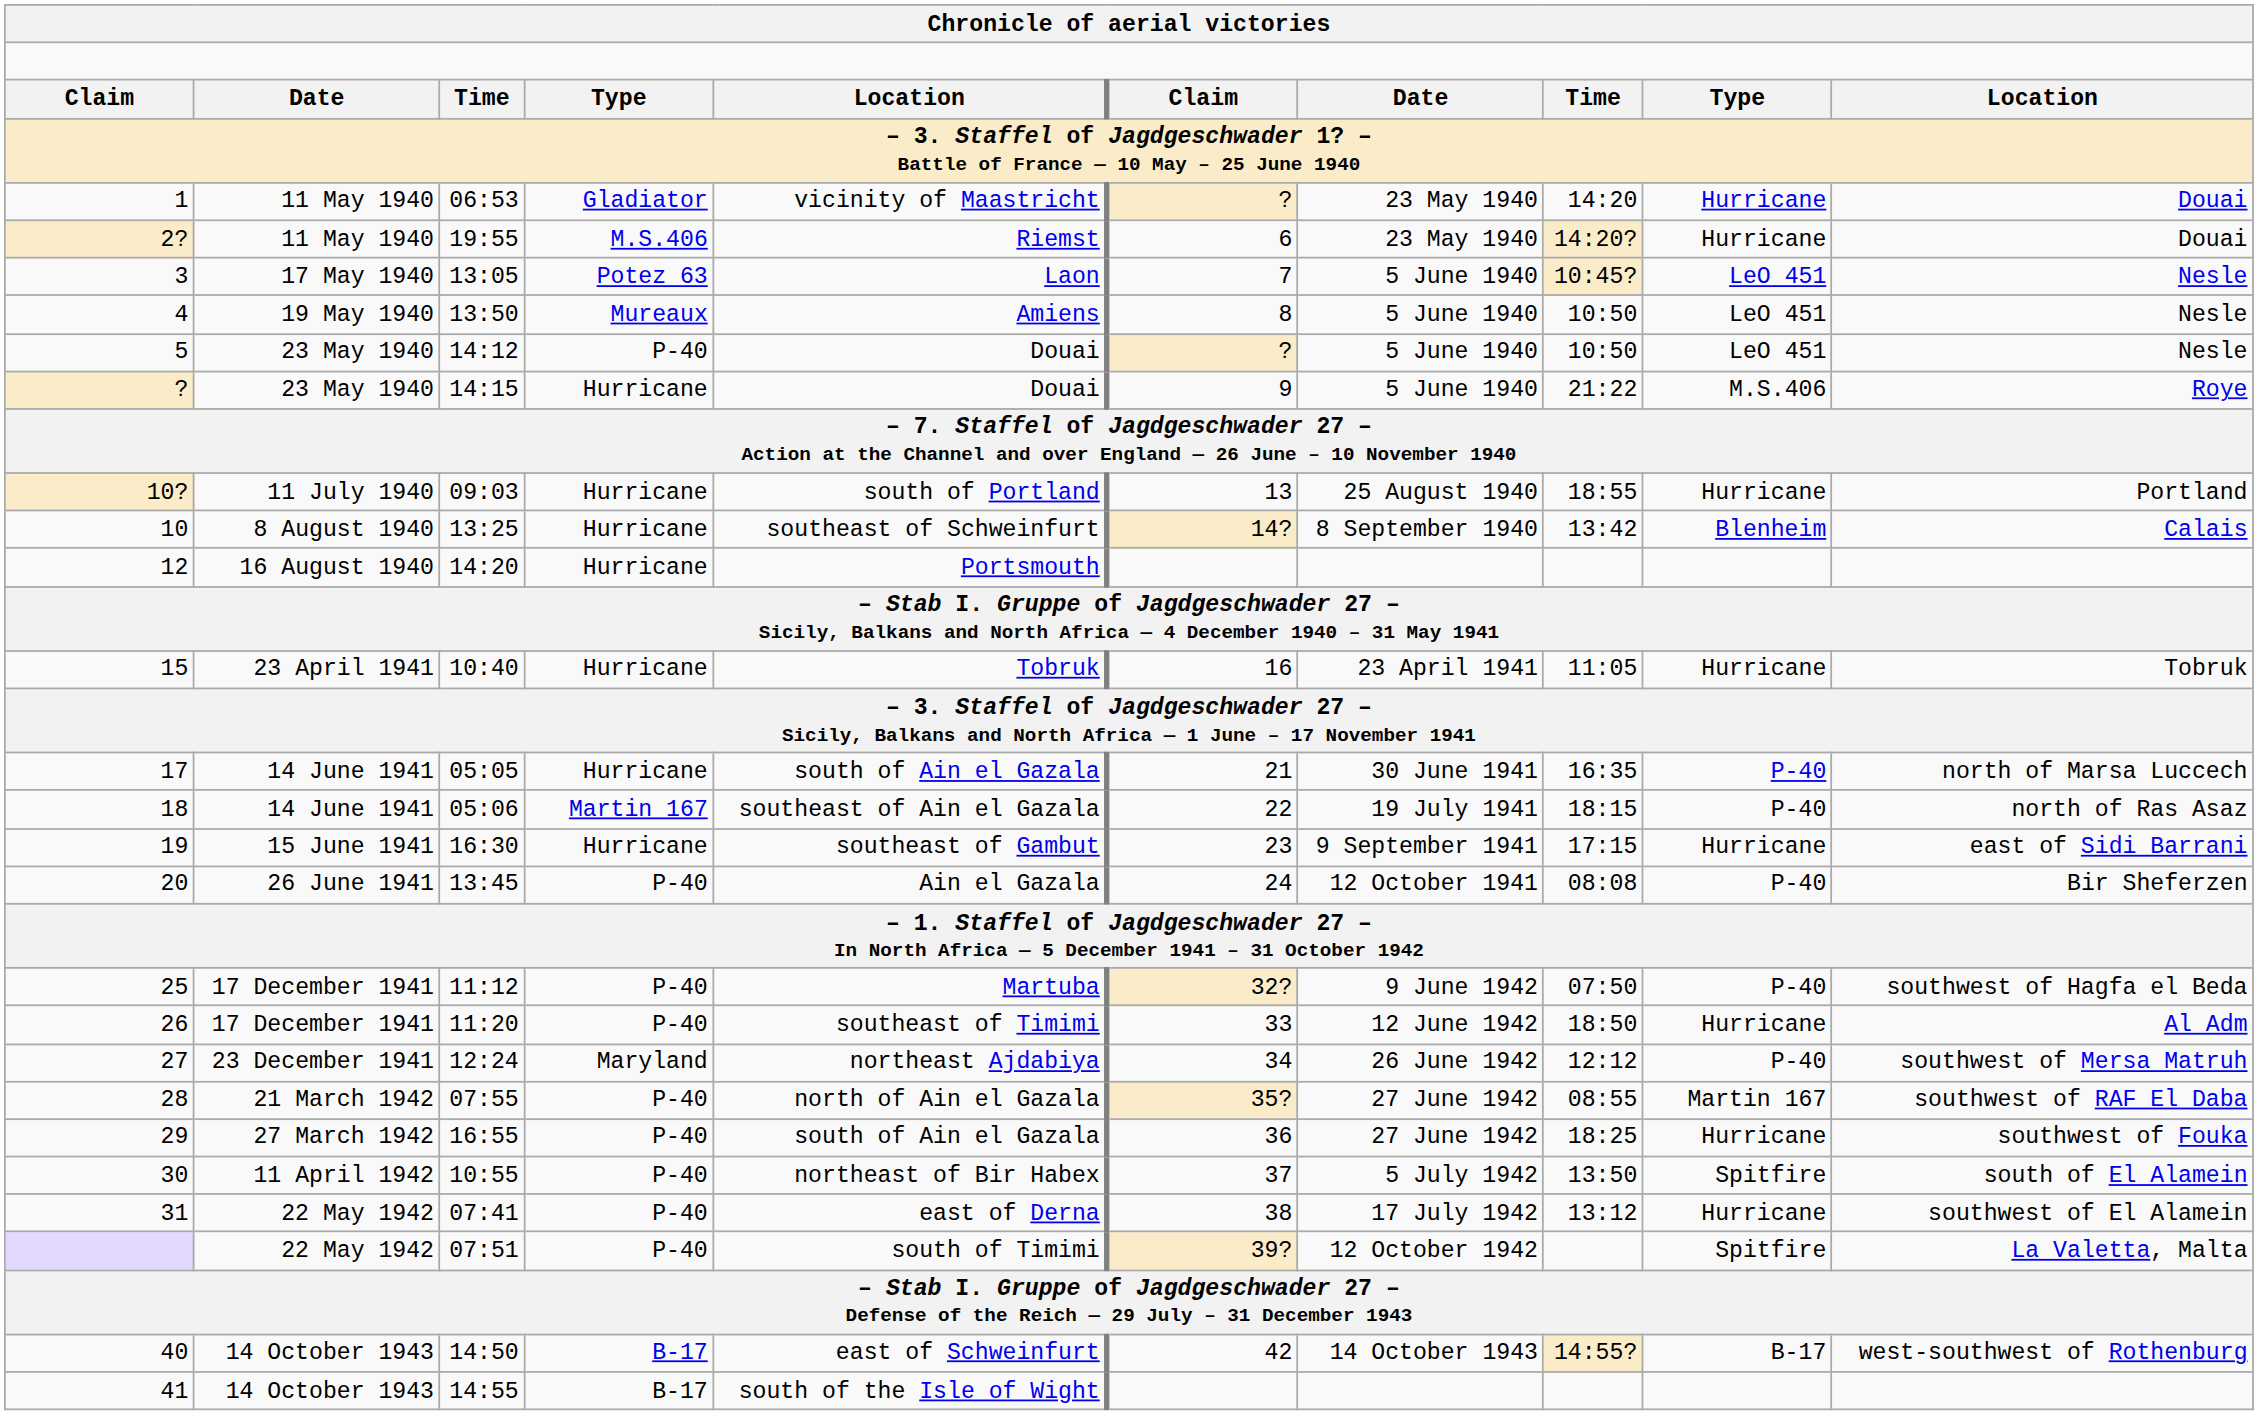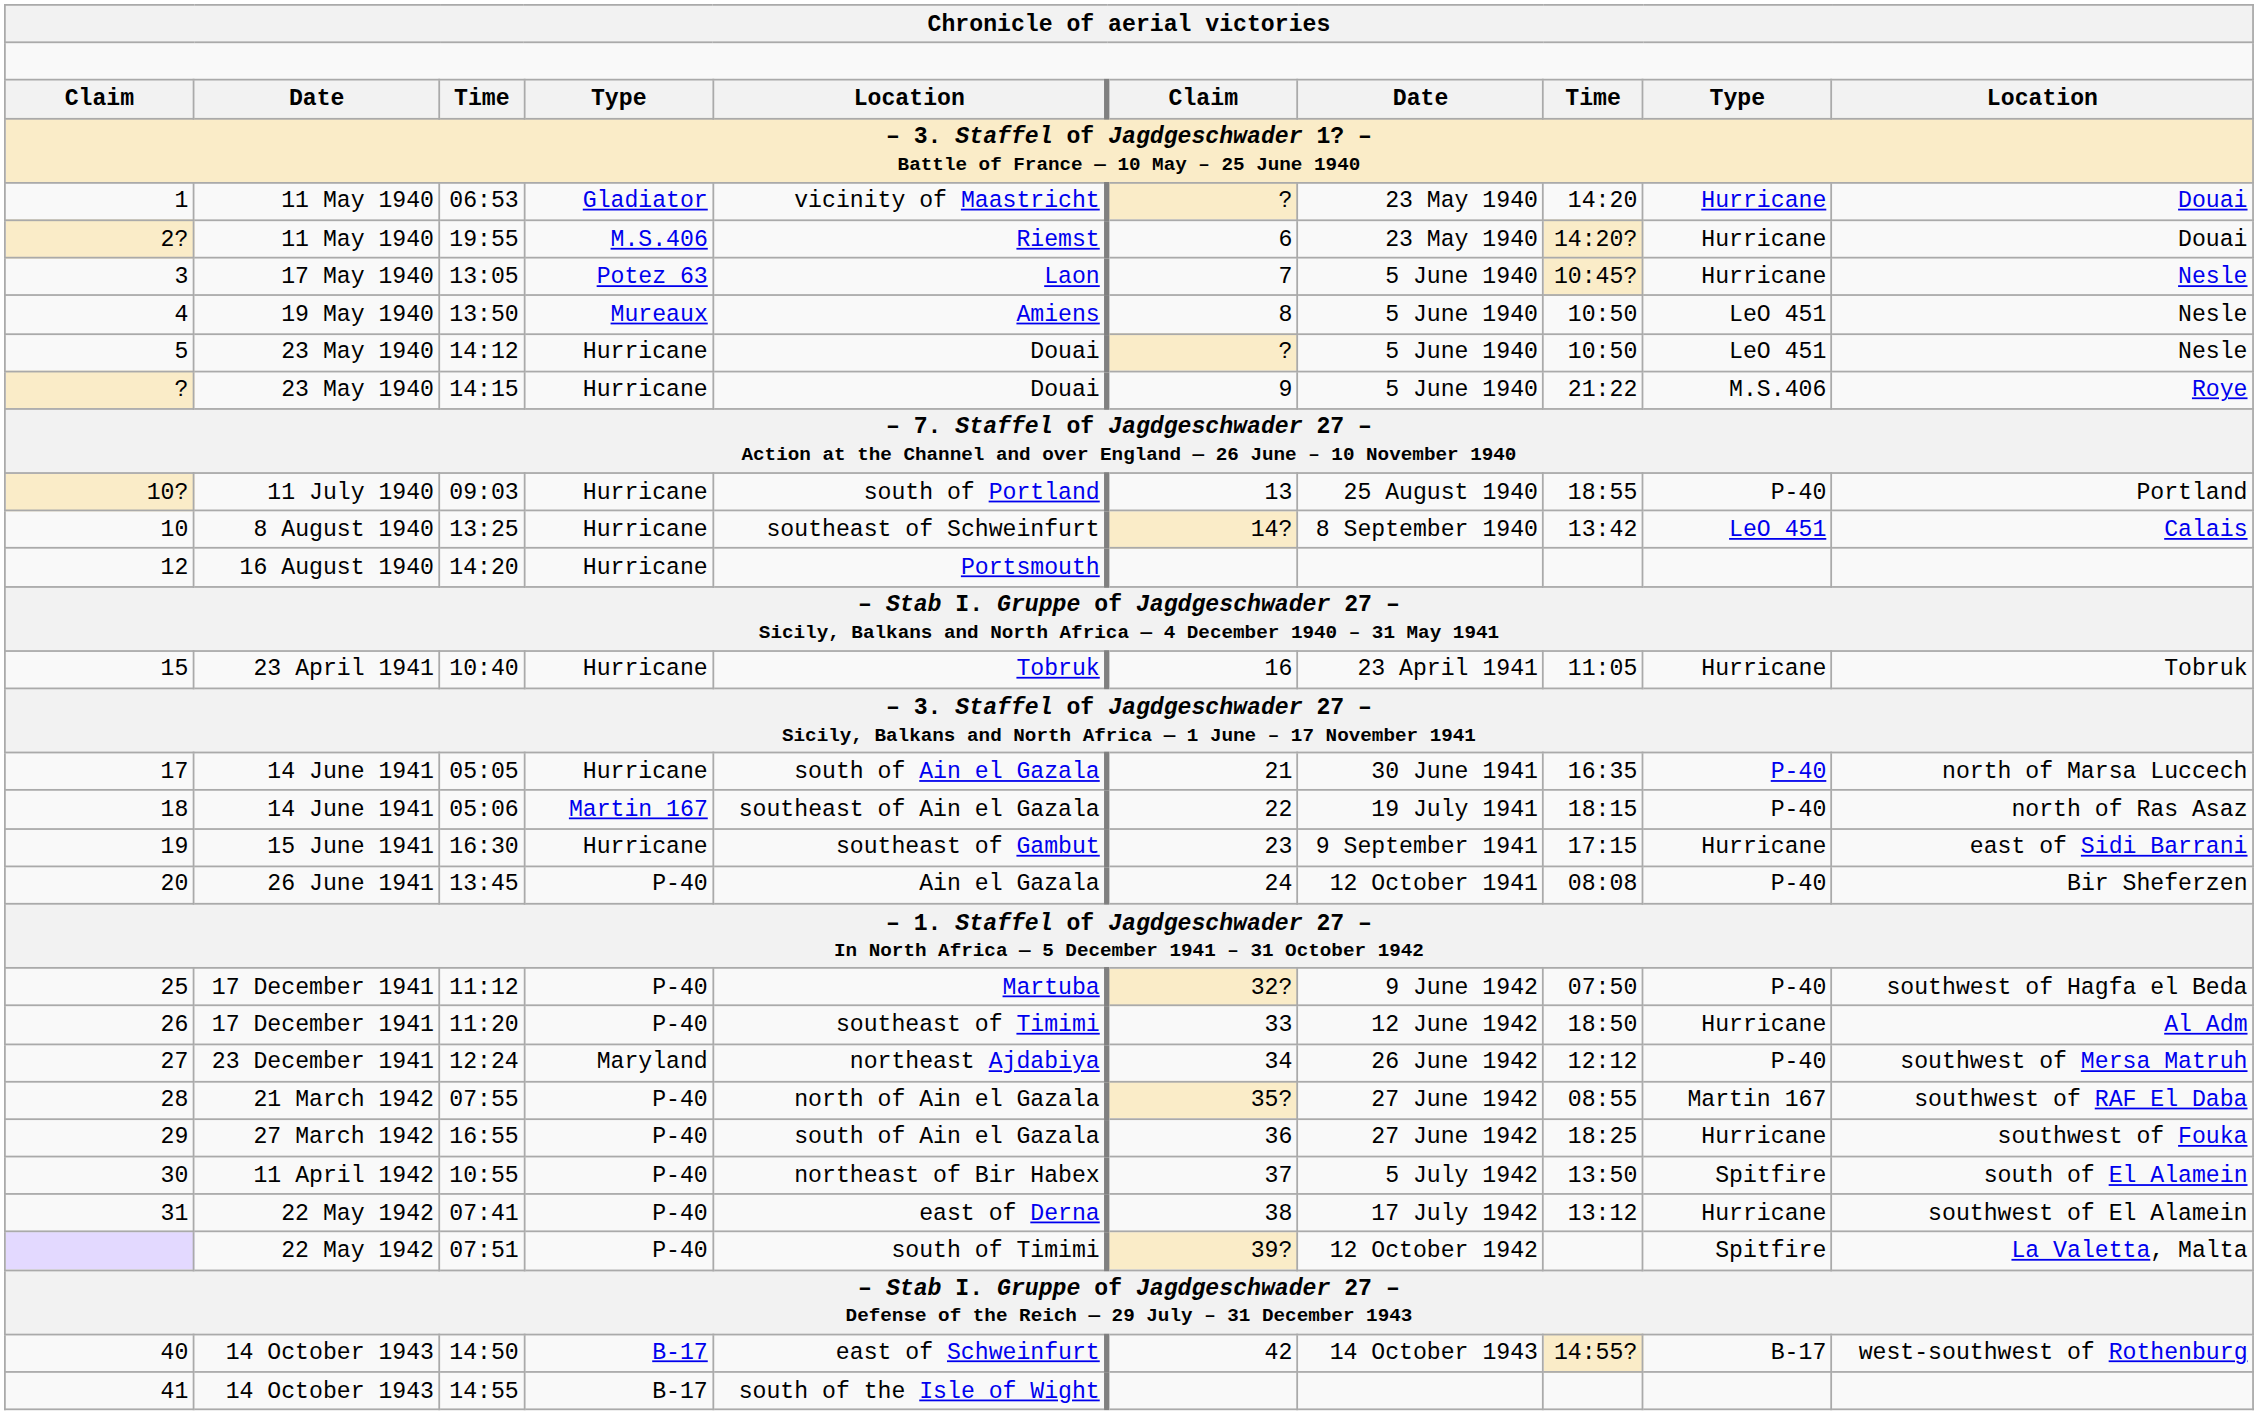13:05 | column 9: LeO 451 -> Hurricane
14:12 | column 4: P-40 -> Hurricane
09:03 | column 9: Hurricane -> P-40
13:25 | column 9: Blenheim -> LeO 451
